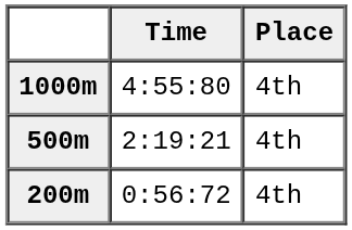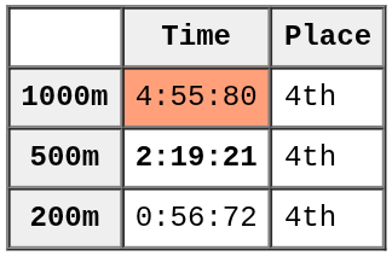1000m | Time: no background -> lightsalmon background
500m | Time: normal -> bold
